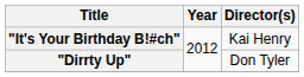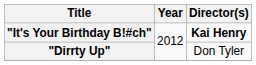"It's Your Birthday B!#ch" | Director(s): normal -> bold
